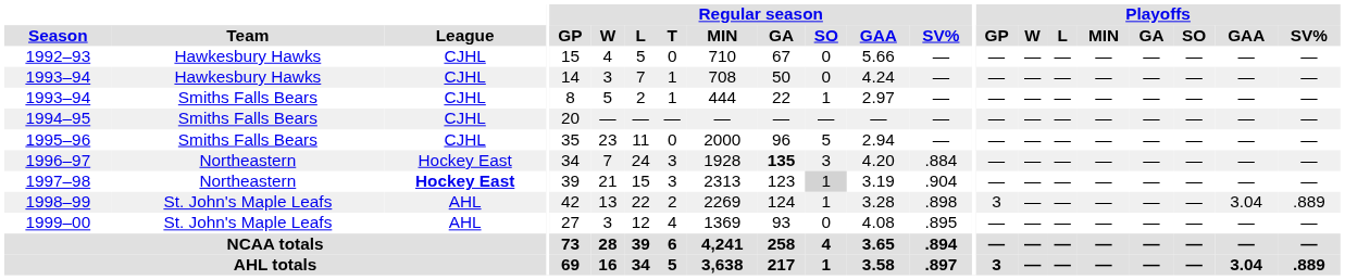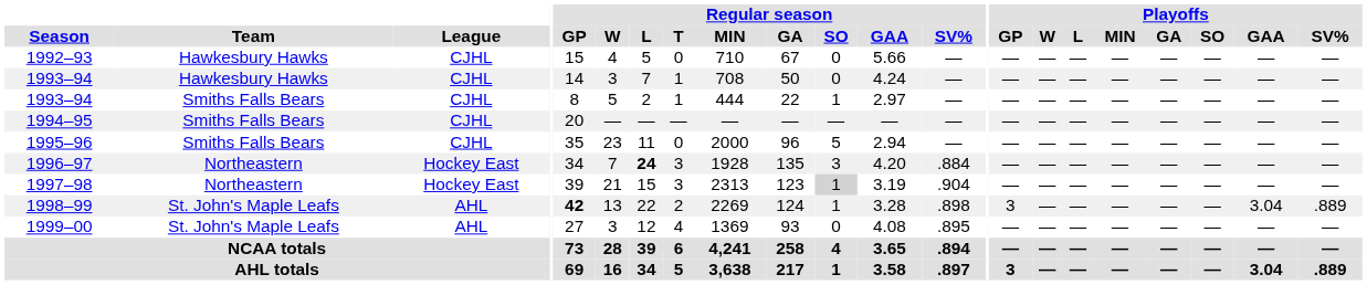1996–97 | Regular season / L: normal -> bold
1996–97 | Regular season / GA: bold -> normal
1997–98 | League: bold -> normal
1998–99 | Regular season / GP: normal -> bold
